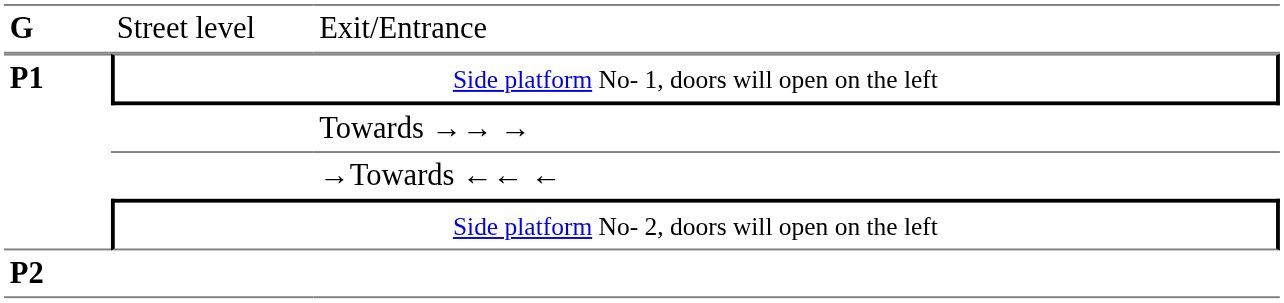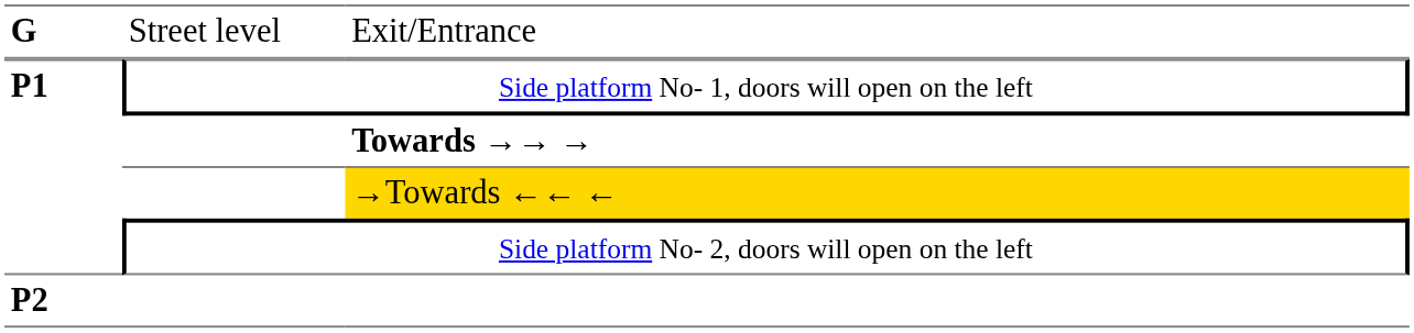Towards →→ → | column 3: normal -> bold
→Towards ←← ← | column 3: no background -> gold background
